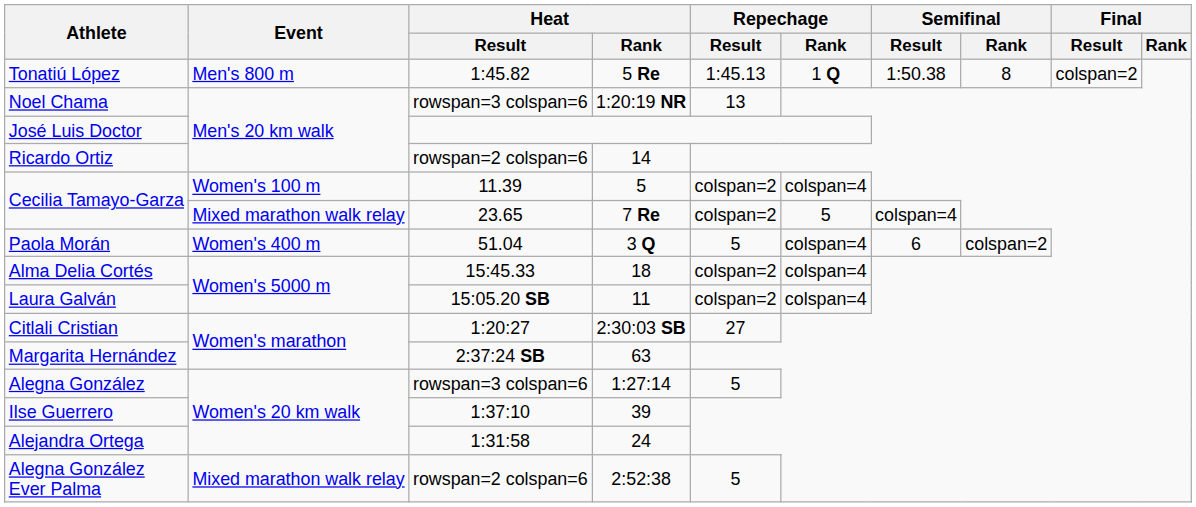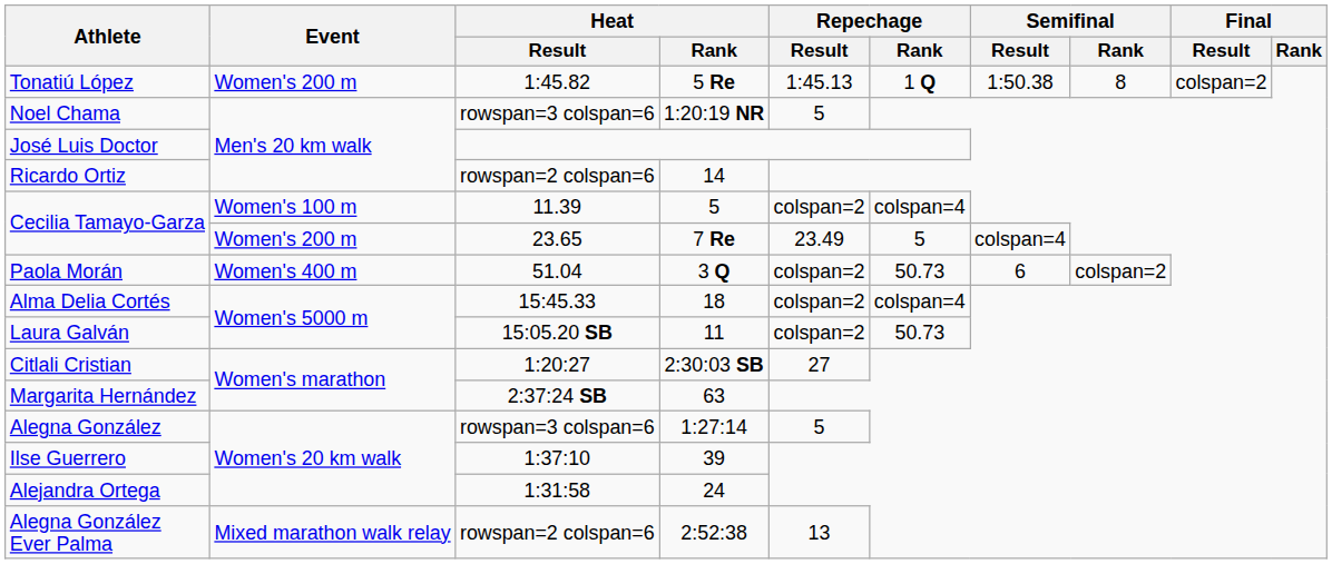Tonatiú López | Event: Men's 800 m -> Women's 200 m
Noel Chama | Repechage / Result: 13 -> 5
Cecilia Tamayo-Garza / 7 Re | Event: Mixed marathon walk relay -> Women's 200 m
Cecilia Tamayo-Garza / 7 Re | Repechage / Result: colspan=2 -> 23.49
Paola Morán | Repechage / Result: 5 -> colspan=2
Paola Morán | Repechage / Rank: colspan=4 -> 50.73
Laura Galván | Repechage / Rank: colspan=4 -> 50.73
Alegna González Ever Palma | Repechage / Result: 5 -> 13
